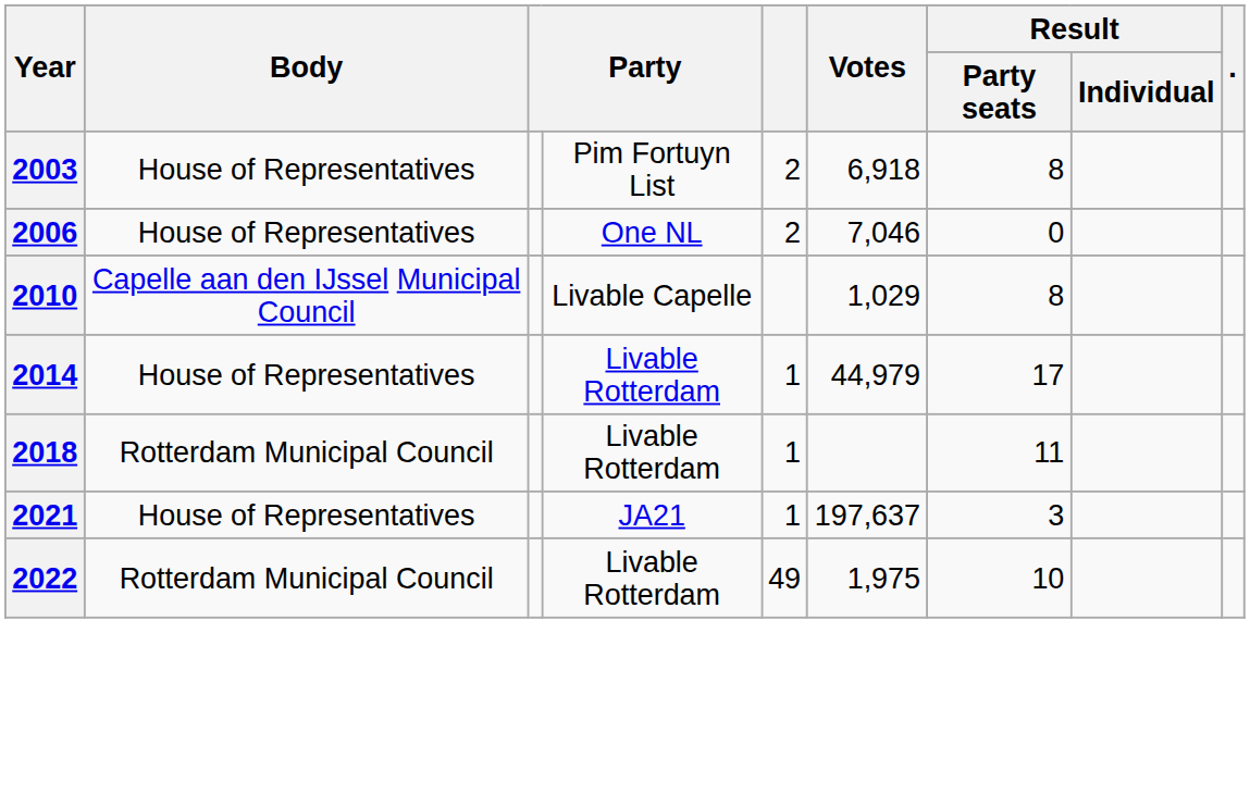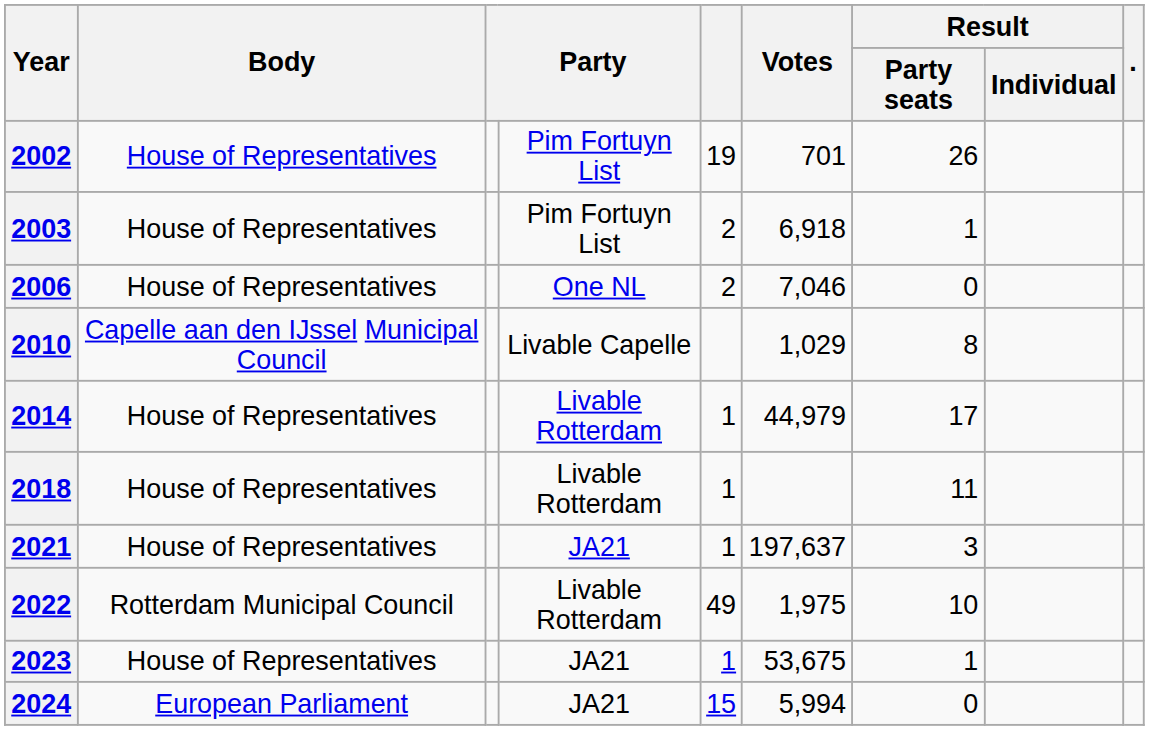+ row: 2002 | House of Representatives | Pim Fortuyn List | 19 | 701 | 26
2003 | Result / Party seats: 8 -> 1
2018 | Body: Rotterdam Municipal Council -> House of Representatives
+ row: 2023 | House of Representatives | JA21 | 1 | 53,675 | 1
+ row: 2024 | European Parliament | JA21 | 15 | 5,994 | 0
